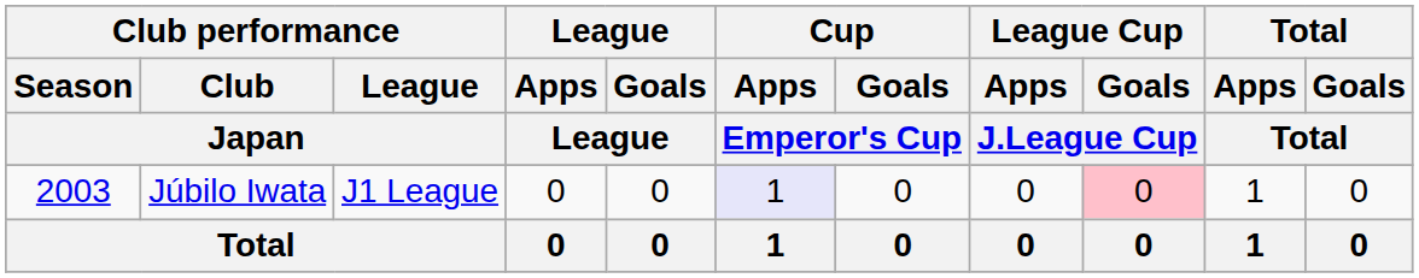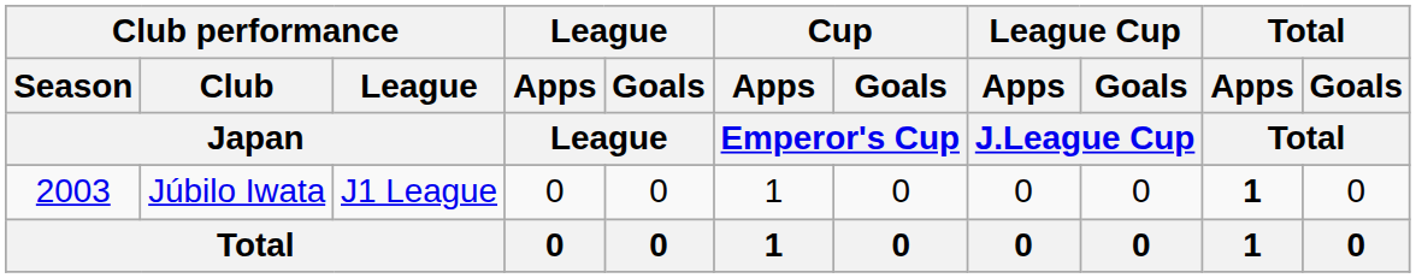Júbilo Iwata | Cup / Apps / Emperor's Cup: lavender background -> no background
Júbilo Iwata | League Cup / Goals / J.League Cup: pink background -> no background
Júbilo Iwata | Total / Apps / Total: normal -> bold
